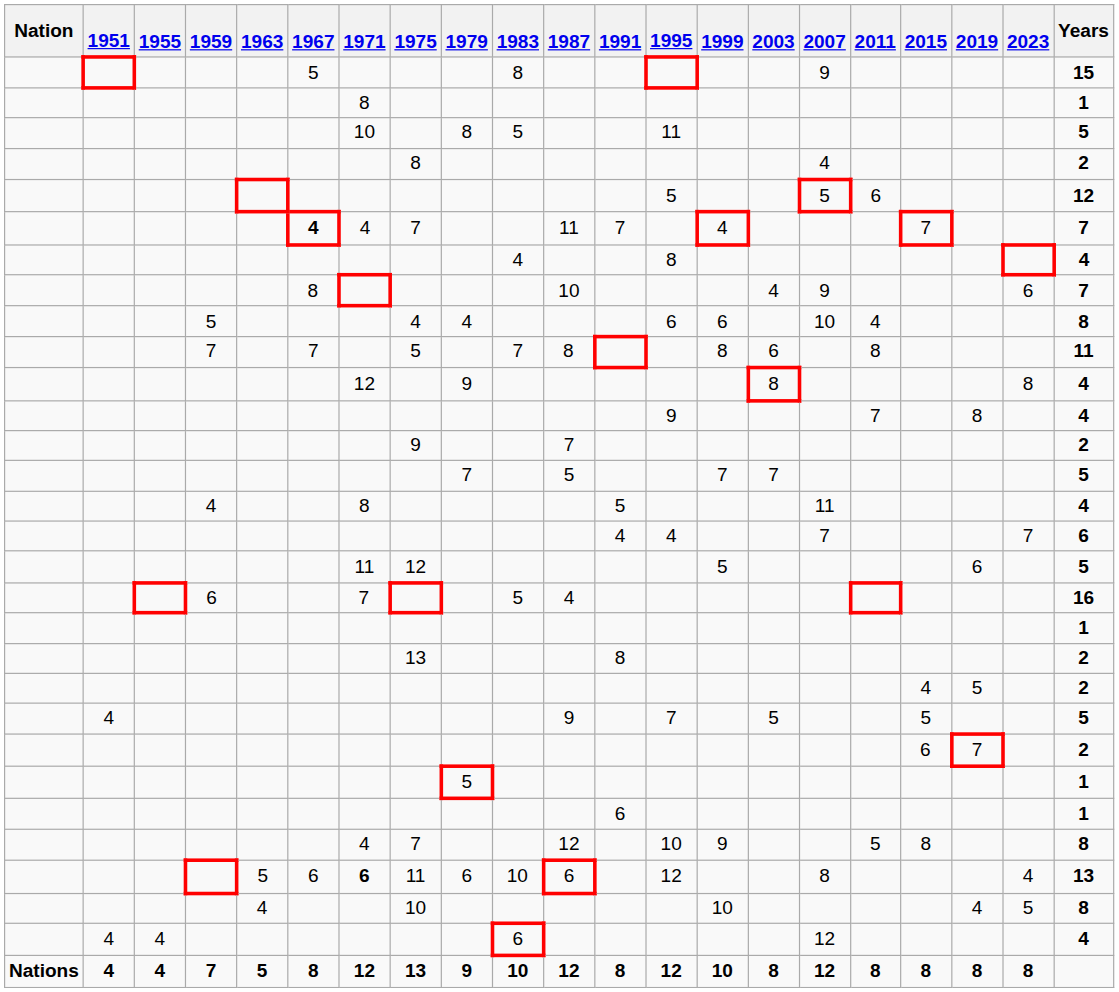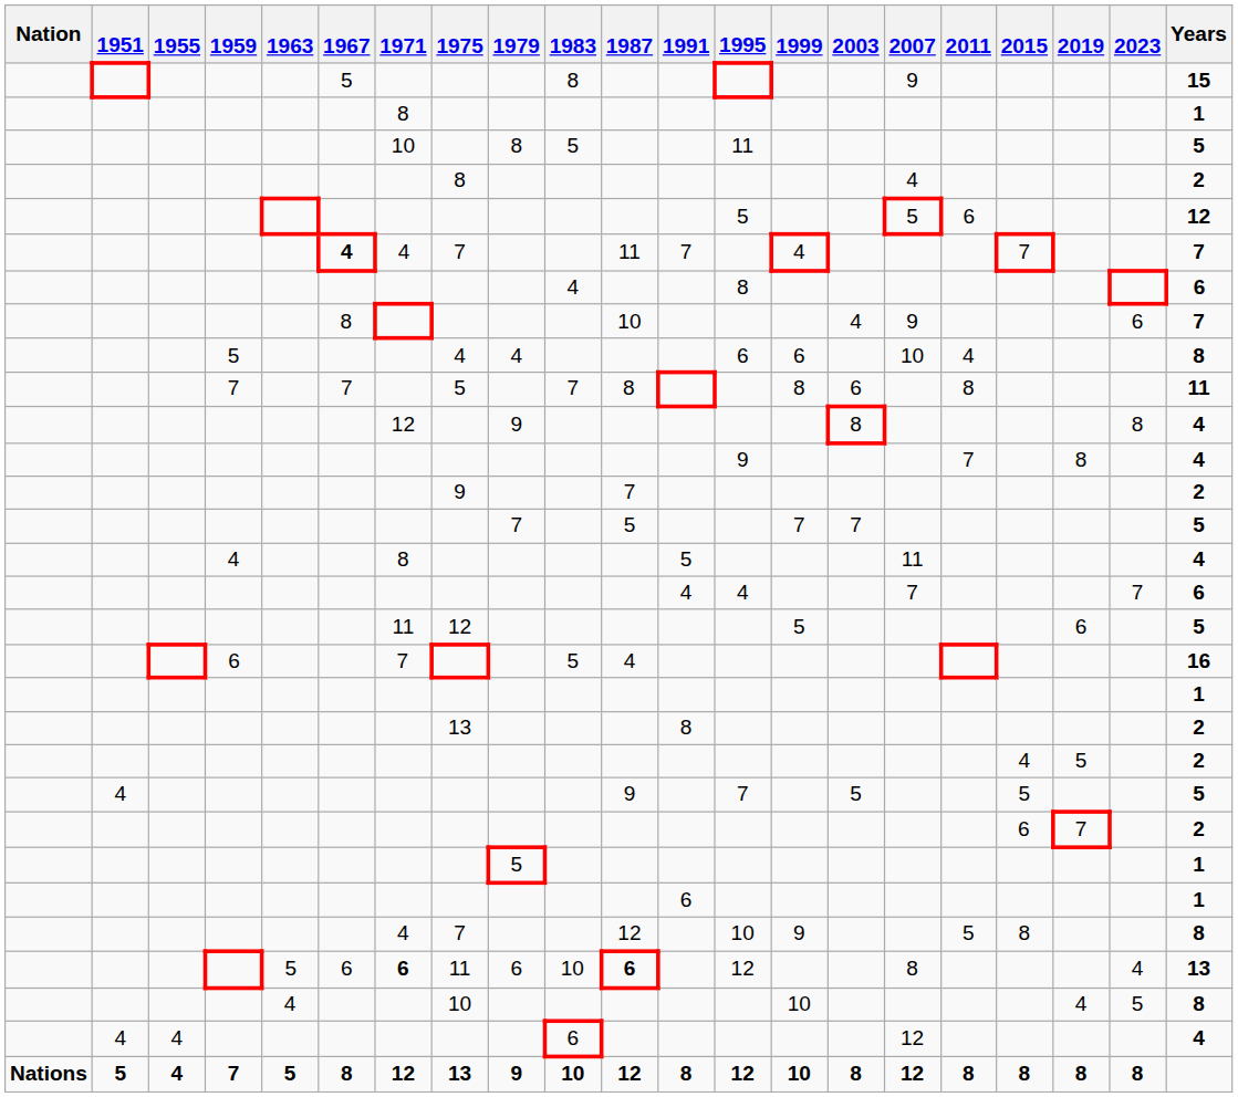row 8 | Years: 4 -> 6
row 28 | 1987: normal -> bold
row 31 | 1951: 4 -> 5
